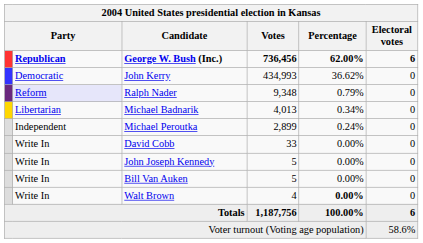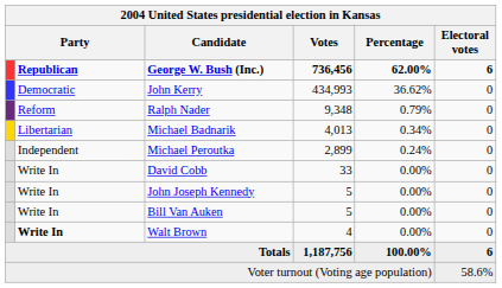Ralph Nader | column 2: lavender background -> no background
Walt Brown | column 2: normal -> bold
Walt Brown | Percentage: bold -> normal
